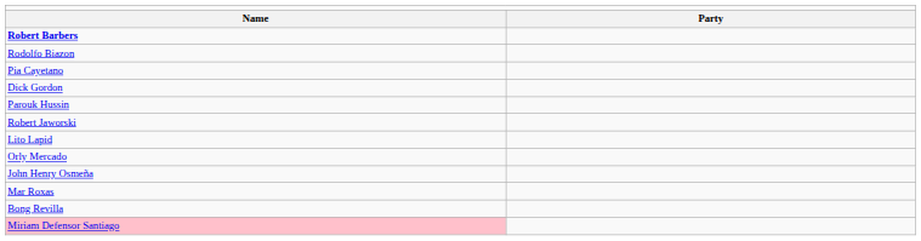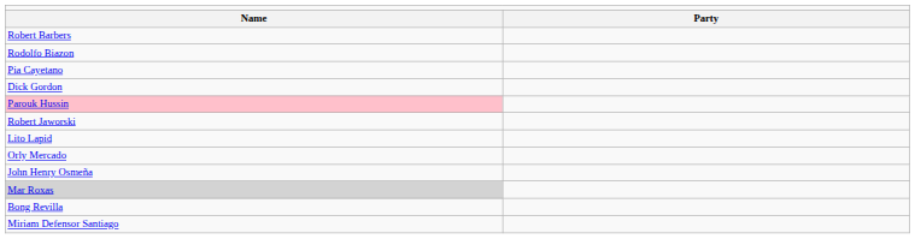Robert Barbers | column 1: bold -> normal
Parouk Hussin | column 1: no background -> pink background
Mar Roxas | column 1: no background -> lightgrey background
Miriam Defensor Santiago | column 1: pink background -> no background
